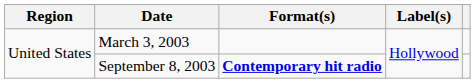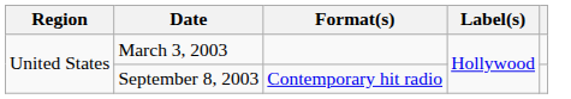September 8, 2003 | Format(s): bold -> normal
